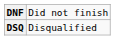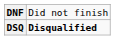DSQ | column 2: normal -> bold
